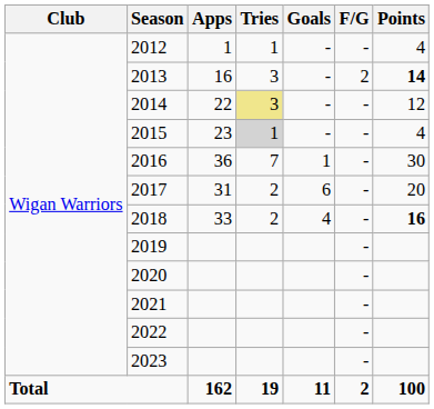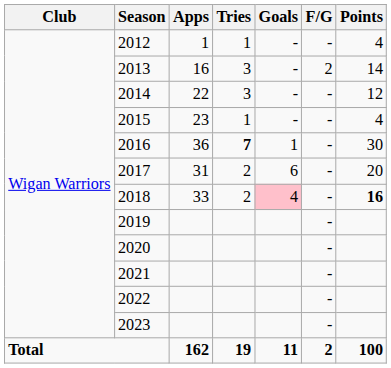2013 | Points: bold -> normal
2014 | Tries: khaki background -> no background
2015 | Tries: lightgrey background -> no background
2016 | Tries: normal -> bold
2018 | Goals: no background -> pink background
